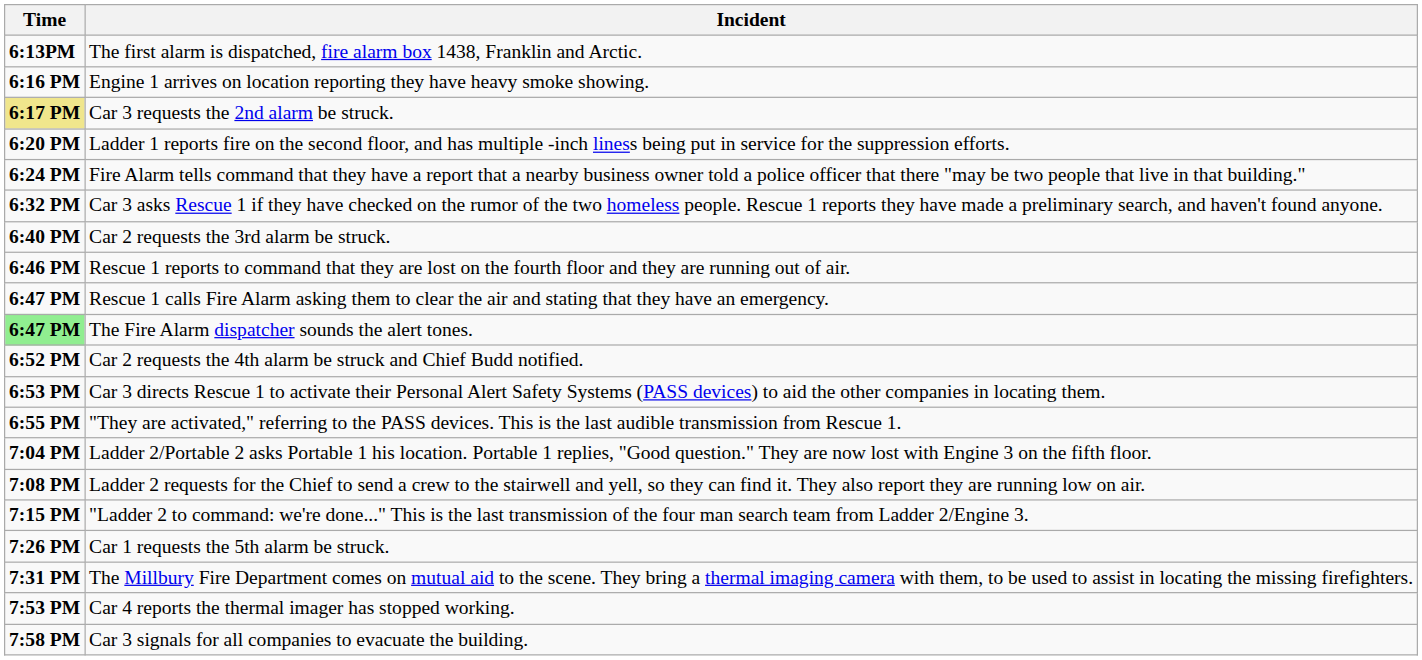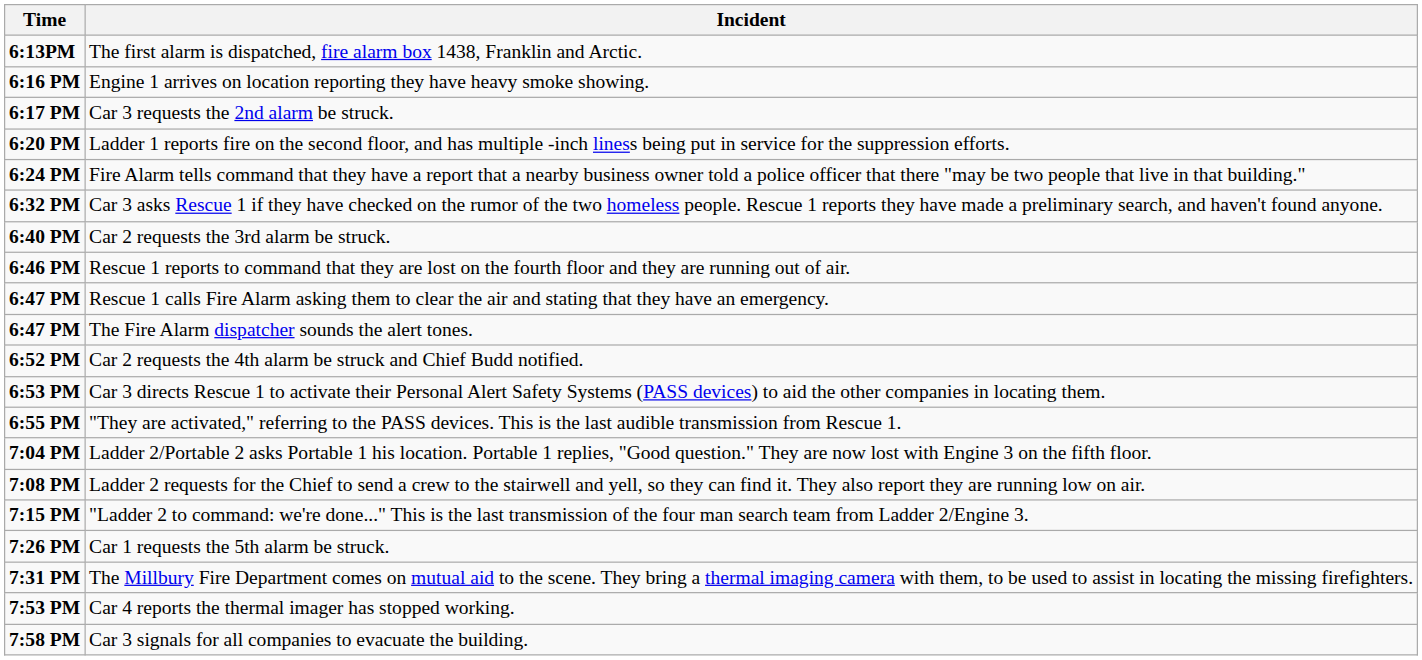Car 3 requests the 2nd alarm be struck. | Time: khaki background -> no background
The Fire Alarm dispatcher sounds the alert tones. | Time: lightgreen background -> no background
